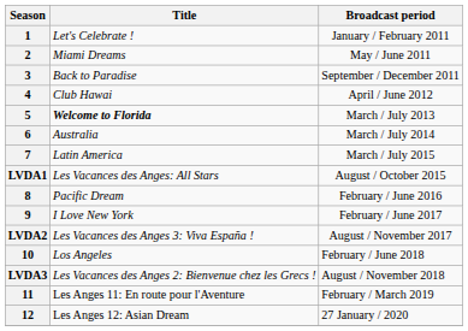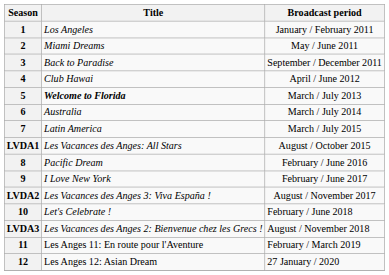1 | Title: Let's Celebrate ! -> Los Angeles
10 | Title: Los Angeles -> Let's Celebrate !
